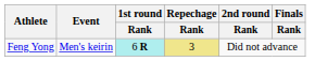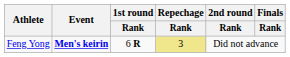Feng Yong | Event: normal -> bold
Feng Yong | 1st round / Rank: paleturquoise background -> no background
